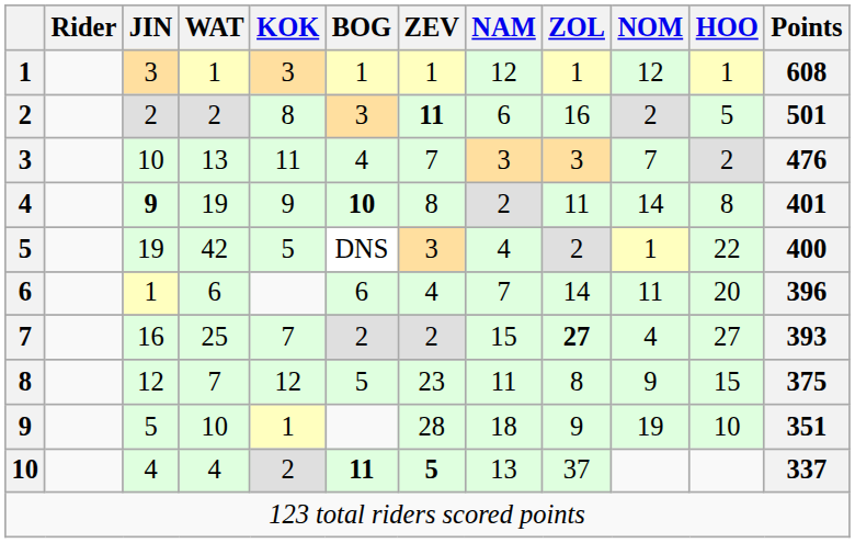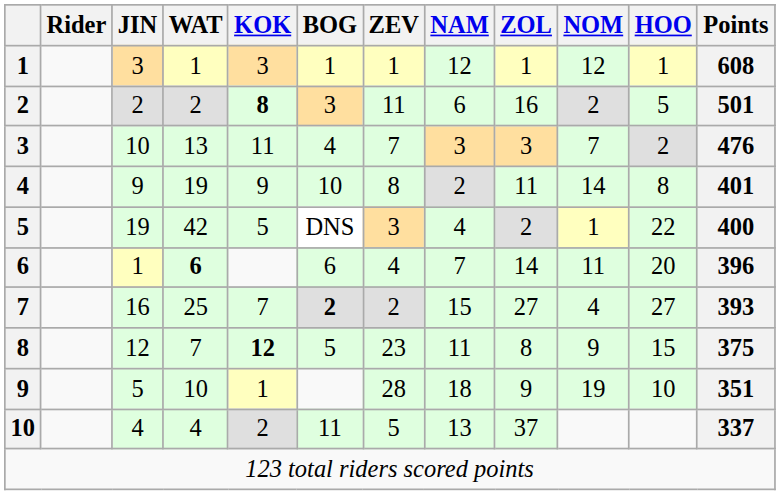row 3 | KOK: normal -> bold
row 3 | ZEV: bold -> normal
row 5 | JIN: bold -> normal
row 5 | BOG: bold -> normal
row 7 | WAT: normal -> bold
row 8 | BOG: normal -> bold
row 8 | ZOL: bold -> normal
row 9 | KOK: normal -> bold
row 11 | BOG: bold -> normal
row 11 | ZEV: bold -> normal
